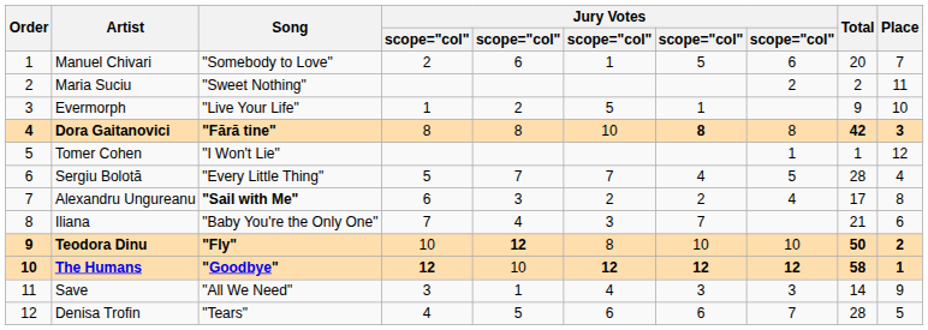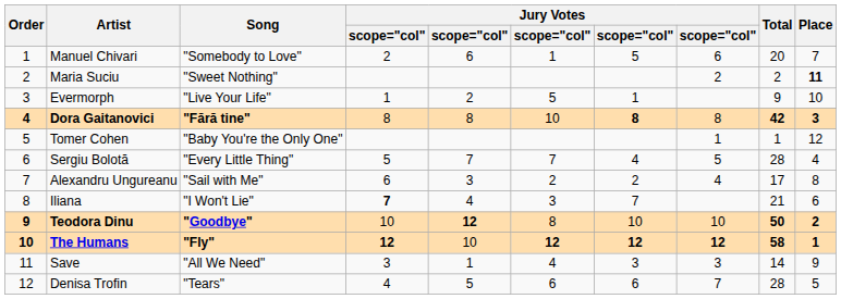Maria Suciu | Place: normal -> bold
Tomer Cohen | Song: "I Won't Lie" -> "Baby You're the Only One"
Alexandru Ungureanu | Song: bold -> normal
Iliana | Song: "Baby You're the Only One" -> "I Won't Lie"
Iliana | column 4: normal -> bold
Teodora Dinu | Song: "Fly" -> "Goodbye"
The Humans | Song: "Goodbye" -> "Fly"
